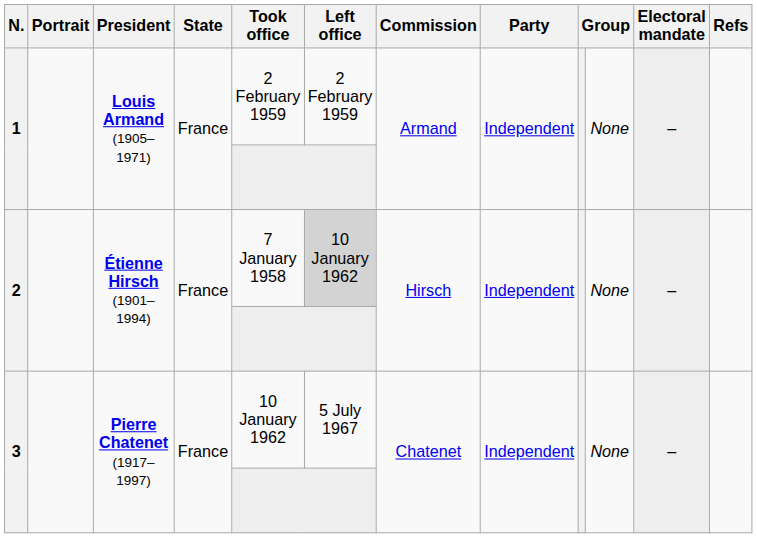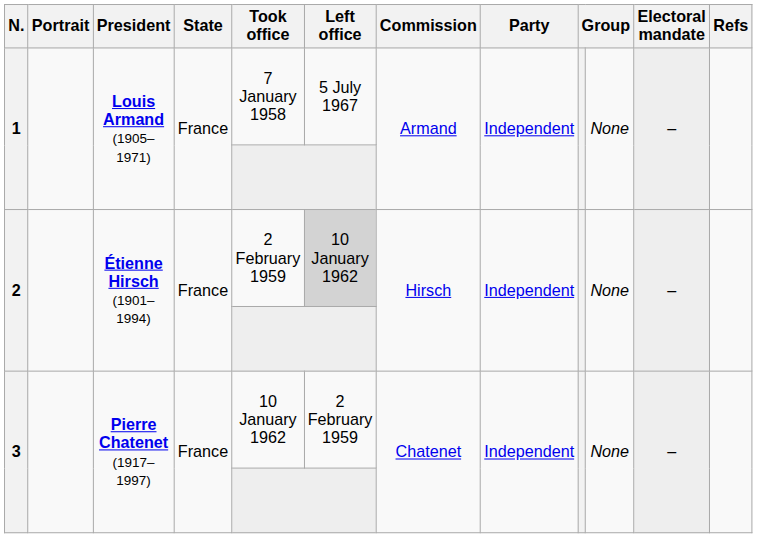row 2 | Took office: 2 February 1959 -> 7 January 1958
row 2 | Left office: 2 February 1959 -> 5 July 1967
row 4 | Took office: 7 January 1958 -> 2 February 1959
row 6 | Left office: 5 July 1967 -> 2 February 1959
